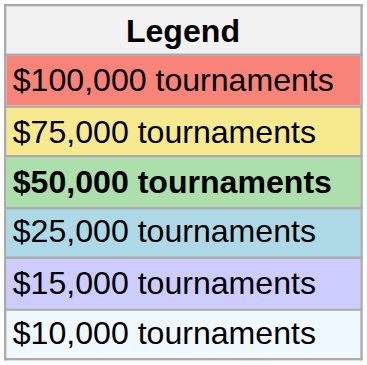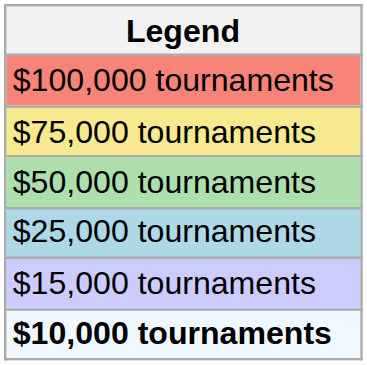row 4 | column 1: bold -> normal
row 7 | column 1: normal -> bold
